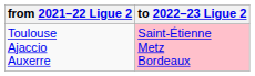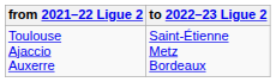Toulouse Ajaccio Auxerre | to 2022–23 Ligue 2: pink background -> no background
